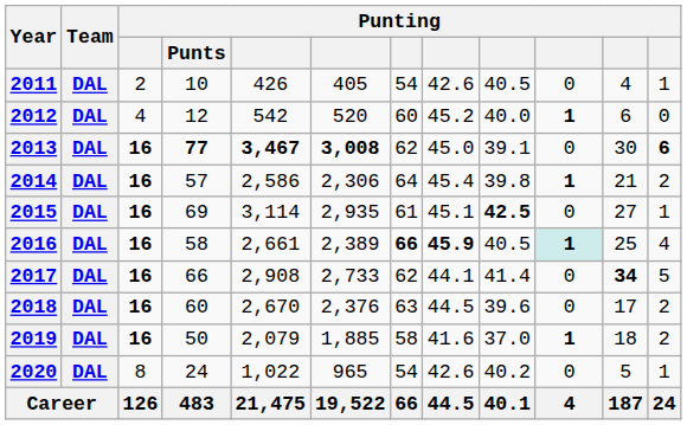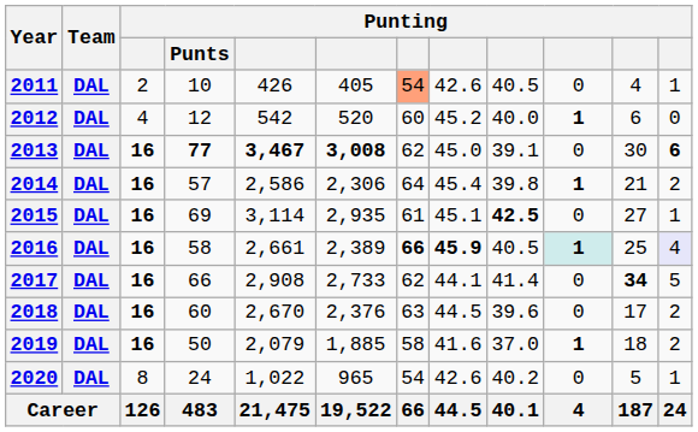2011 | column 7: no background -> lightsalmon background
2016 | column 12: no background -> lavender background
